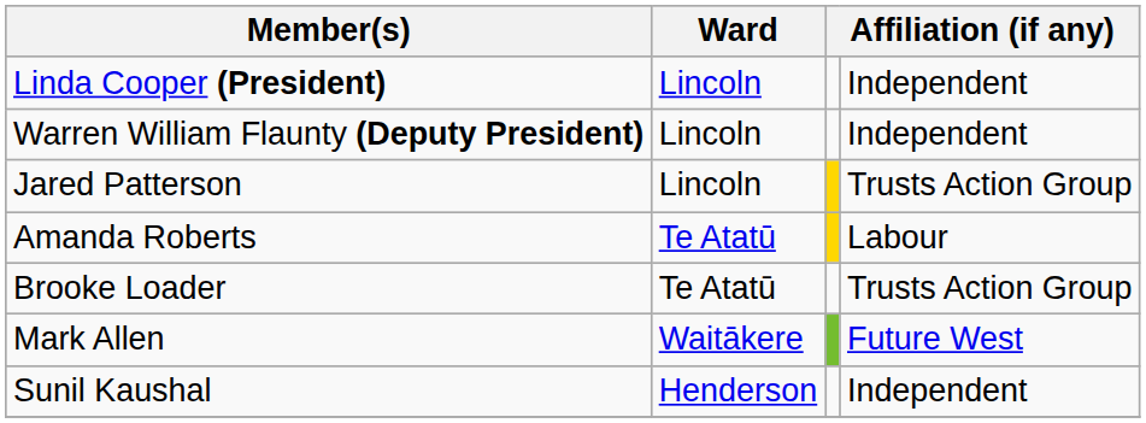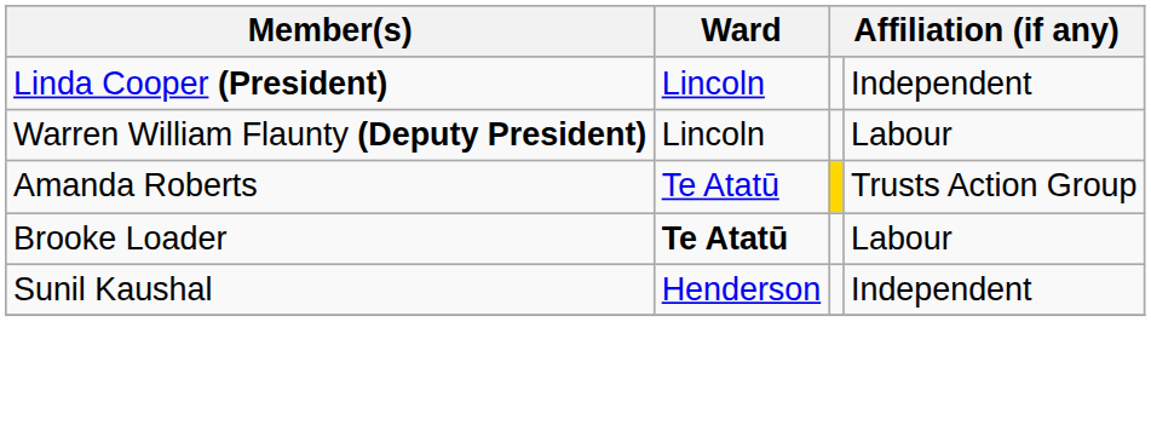Warren William Flaunty (Deputy President) | column 4: Independent -> Labour
- row: Jared Patterson | Lincoln | Trusts Action Group
Amanda Roberts | column 4: Labour -> Trusts Action Group
Brooke Loader | Ward: normal -> bold
Brooke Loader | column 4: Trusts Action Group -> Labour
- row: Mark Allen | Waitākere | Future West
